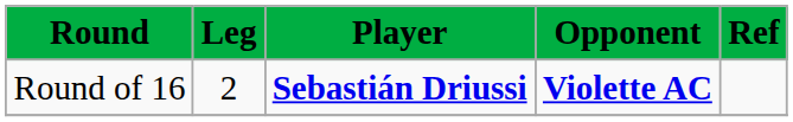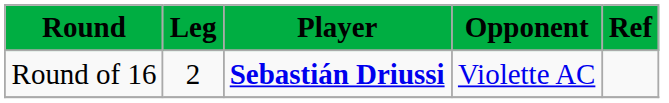Round of 16 | Opponent: bold -> normal
